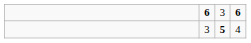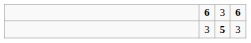row 2 | column 4: 4 -> 3
